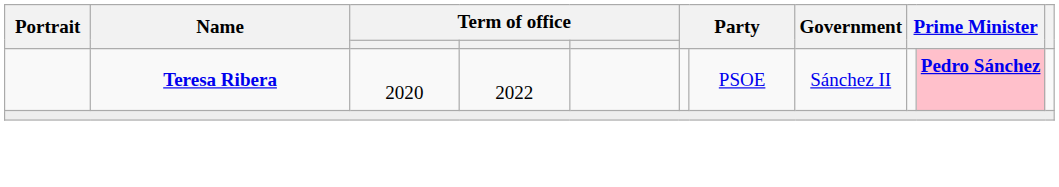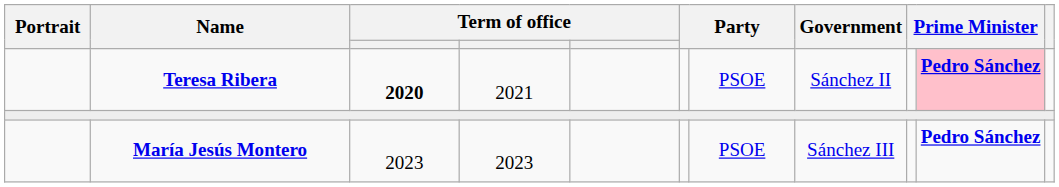Teresa Ribera | column 3: normal -> bold
Teresa Ribera | column 4: 2022 -> 2021
+ row: María Jesús Montero | 2023 | 2023 | PSOE | Sánchez III | Pedro Sánchez
